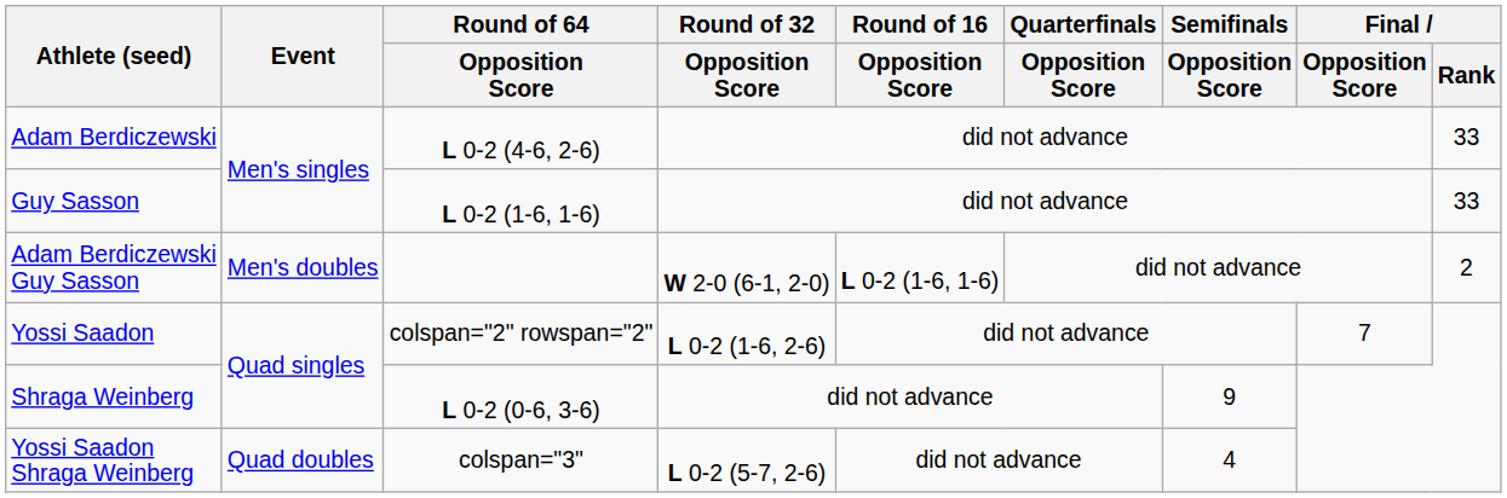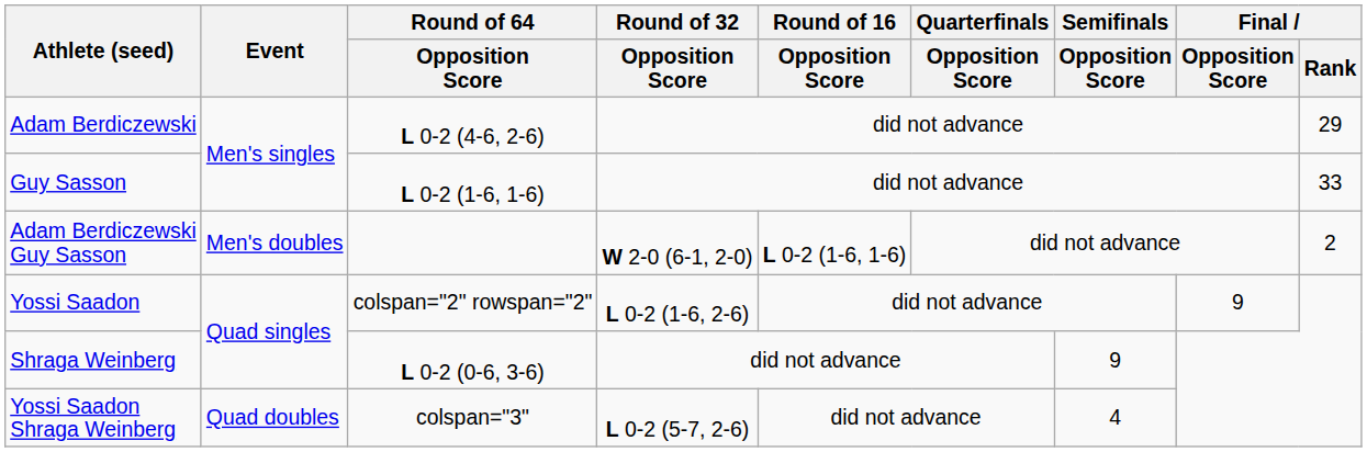Adam Berdiczewski | Final / Rank: 33 -> 29
Yossi Saadon | Final / Opposition Score: 7 -> 9
